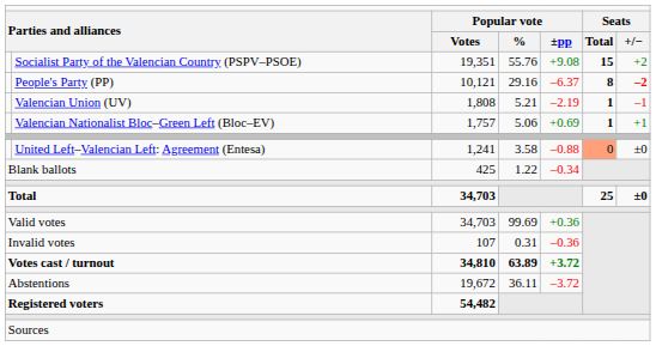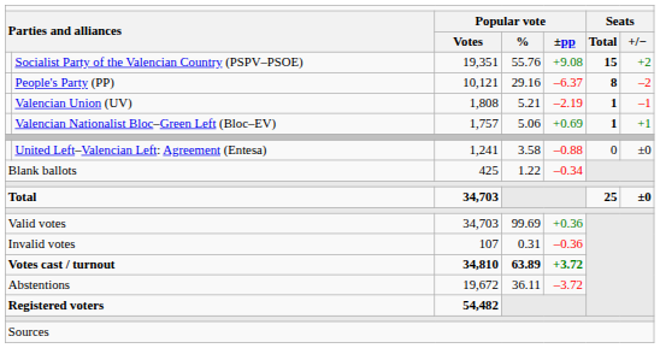People's Party (PP) | column 7: bold -> normal
United Left–Valencian Left: Agreement (Entesa) | column 6: lightsalmon background -> no background
